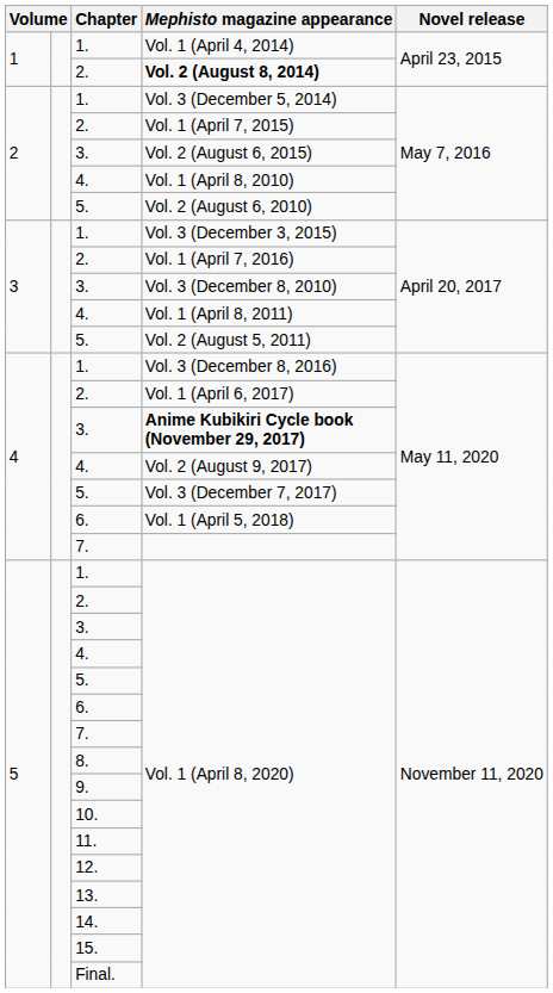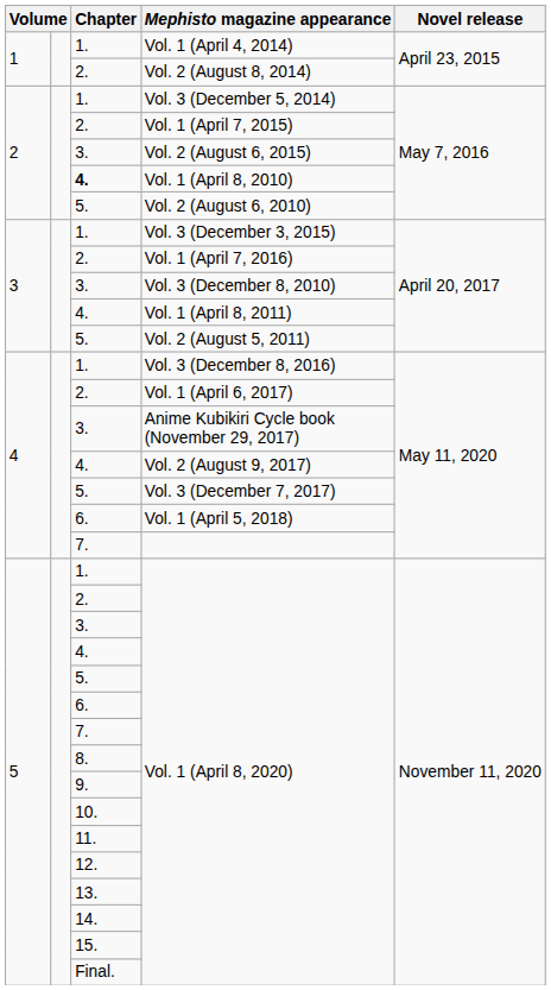Vol. 2 (August 8, 2014) | Mephisto magazine appearance: bold -> normal
Vol. 1 (April 8, 2010) | Chapter: normal -> bold
Anime Kubikiri Cycle book (November 29, 2017) | Mephisto magazine appearance: bold -> normal
